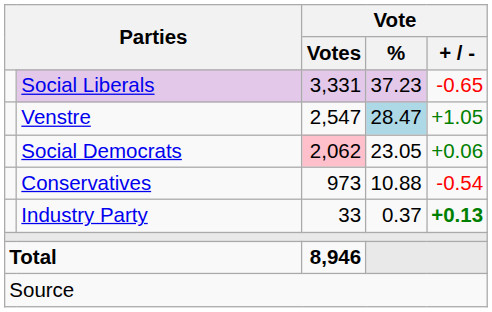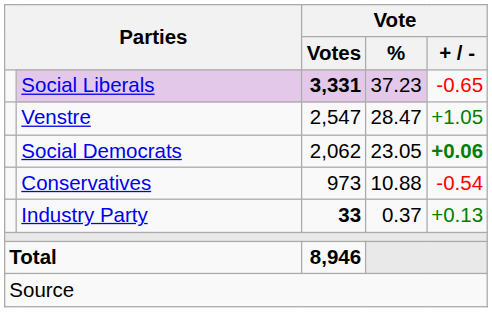Social Liberals | Vote / Votes: normal -> bold
Venstre | Vote / %: lightblue background -> no background
Social Democrats | Vote / Votes: pink background -> no background
Social Democrats | Vote / + / -: normal -> bold
Industry Party | Vote / Votes: normal -> bold
Industry Party | Vote / + / -: bold -> normal
